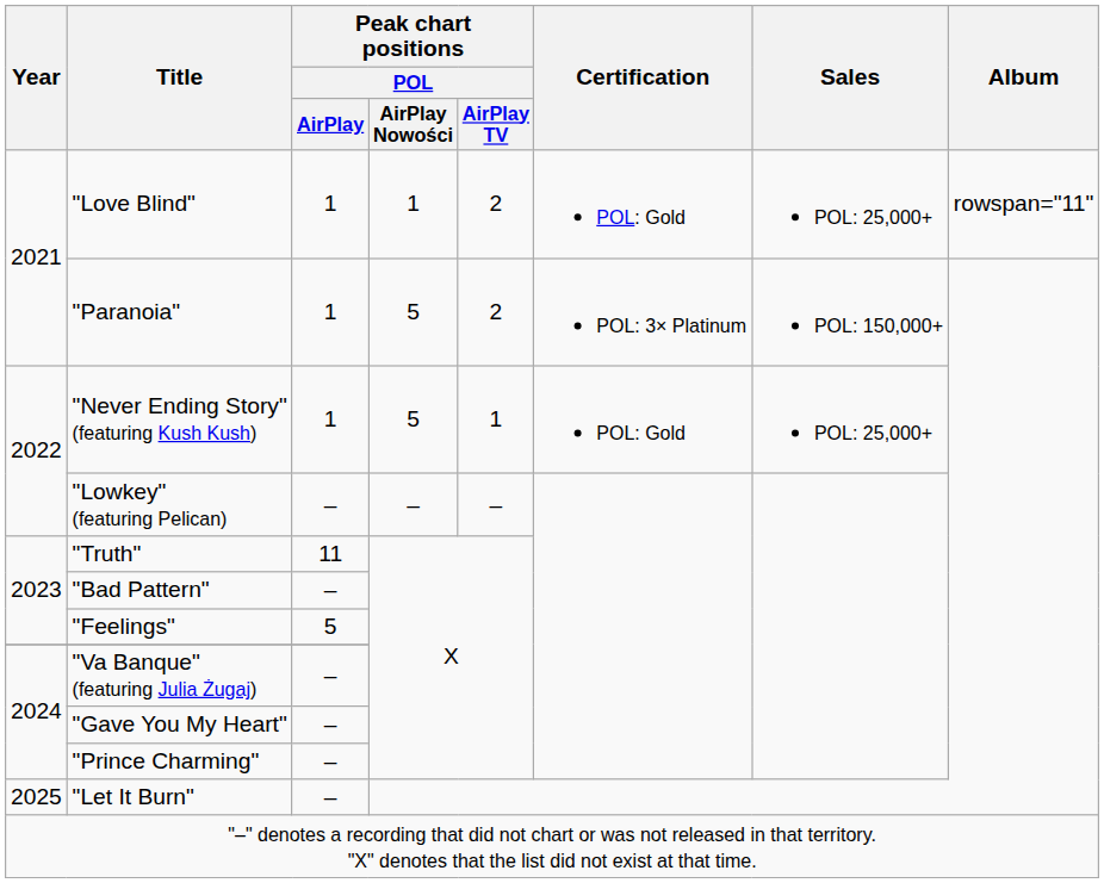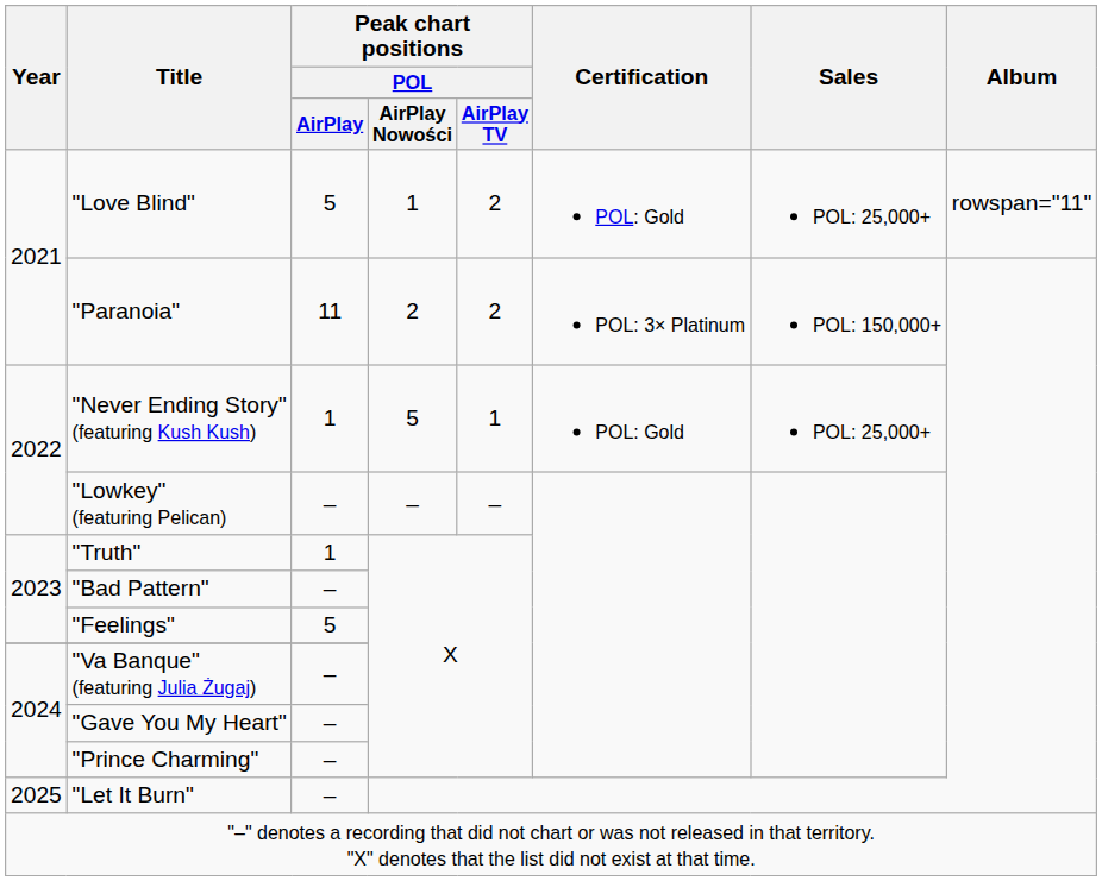"Love Blind" | Peak chart positions / POL / AirPlay: 1 -> 5
"Paranoia" | Peak chart positions / POL / AirPlay: 1 -> 11
"Paranoia" | Peak chart positions / POL / AirPlay Nowości: 5 -> 2
"Truth" | Peak chart positions / POL / AirPlay: 11 -> 1
